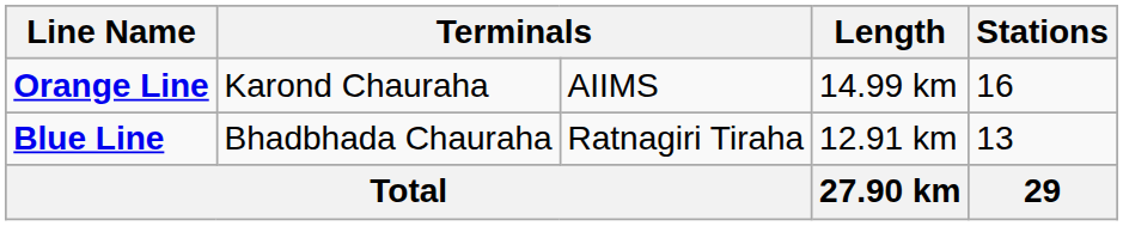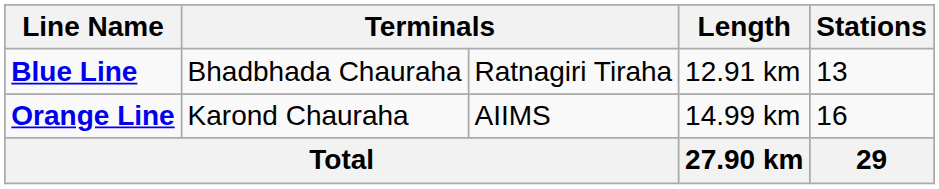rows swapped: Orange Line <-> Blue Line
